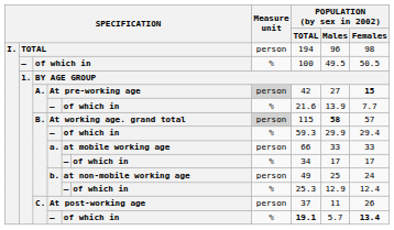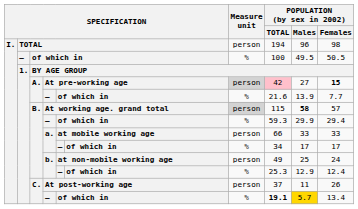At pre-working age | POPULATION (by sex in 2002) / TOTAL: no background -> pink background
C. / — | POPULATION (by sex in 2002) / Males: no background -> gold background
C. / — | POPULATION (by sex in 2002) / Females: bold -> normal
